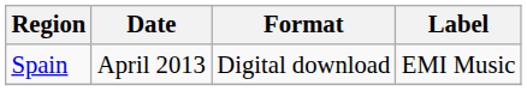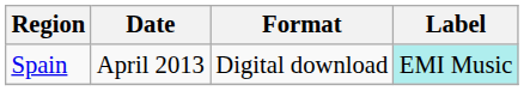Spain | Label: no background -> paleturquoise background
